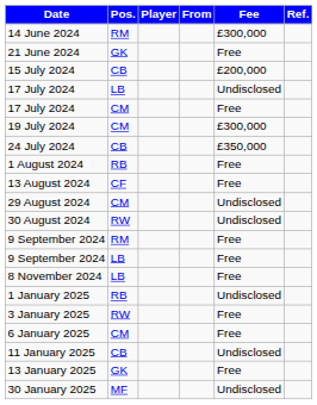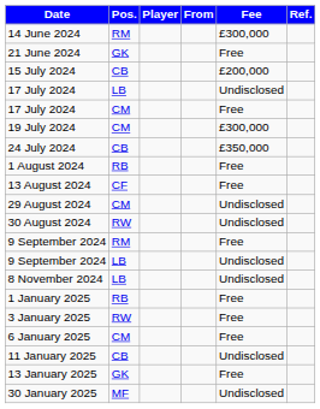9 September 2024 / LB | Fee: Free -> Undisclosed
8 November 2024 | Fee: Free -> Undisclosed
1 January 2025 | Fee: Undisclosed -> Free
